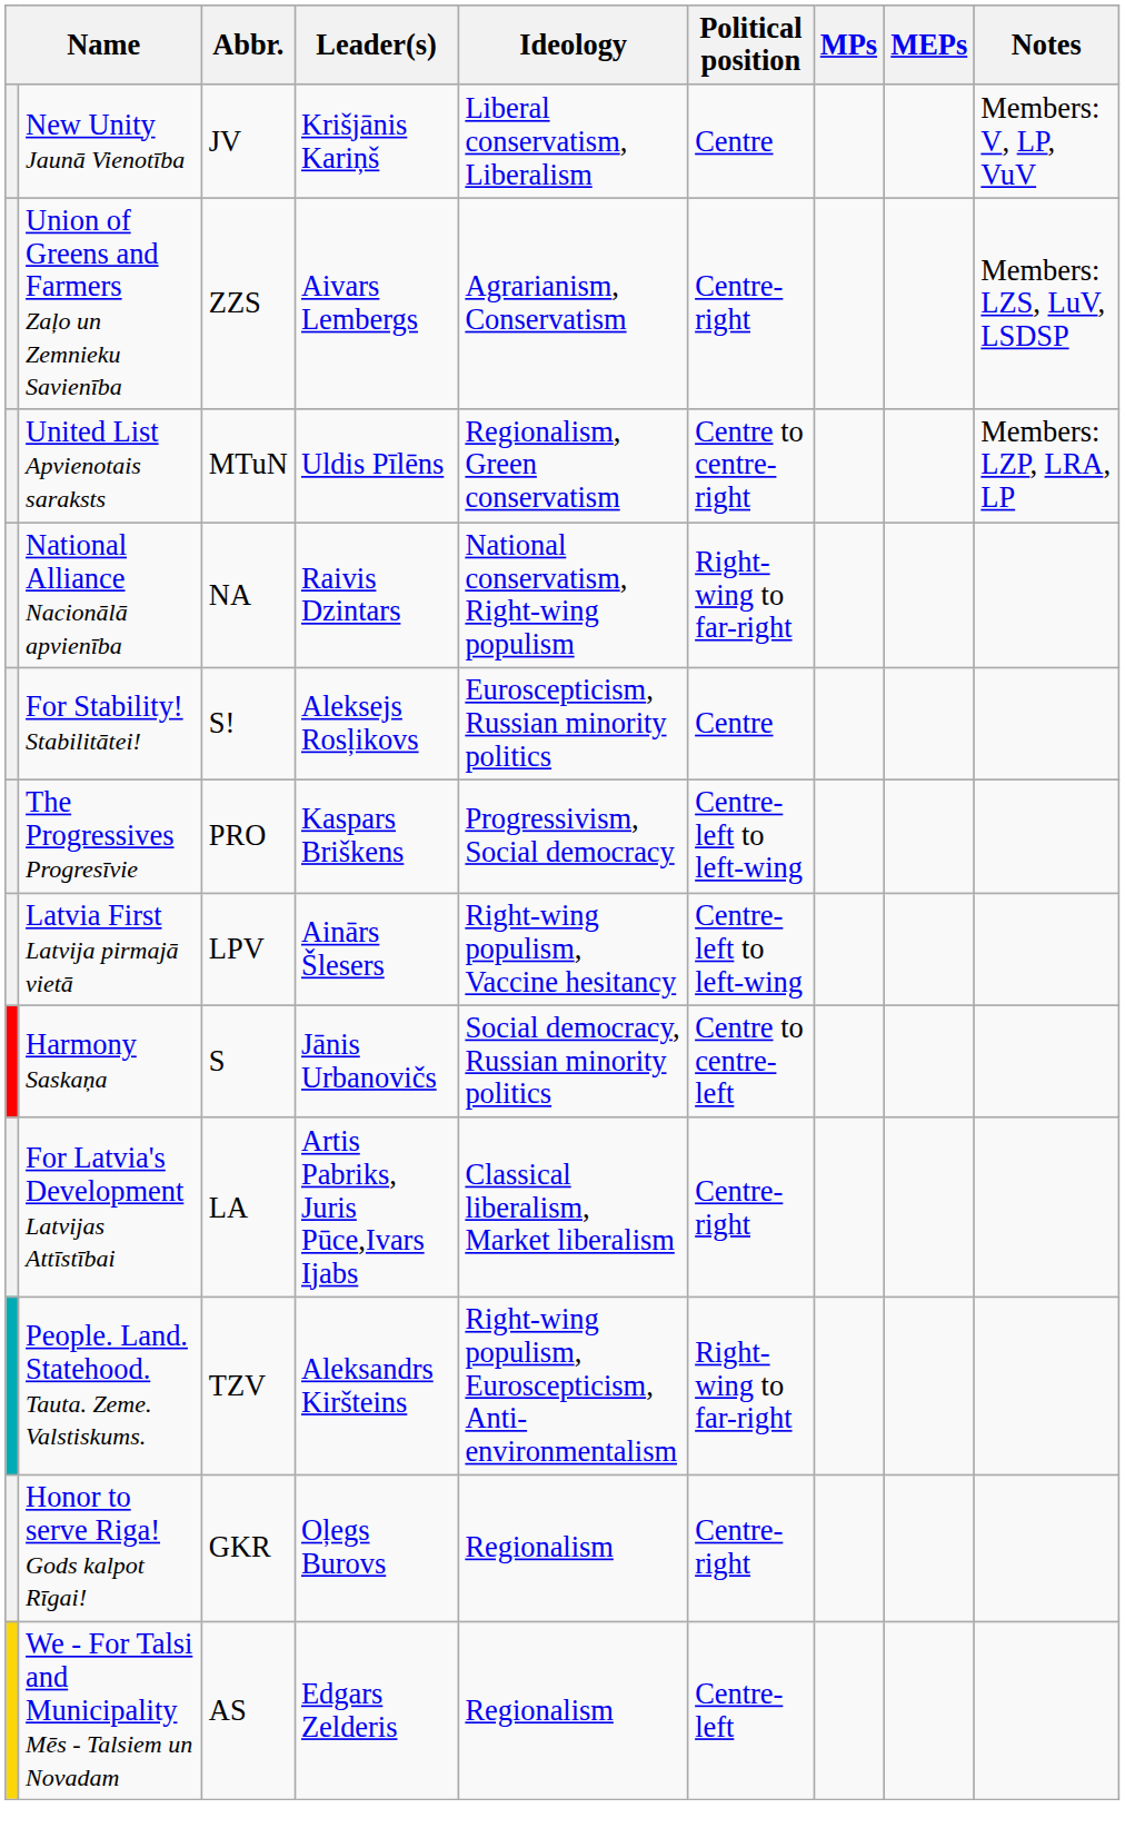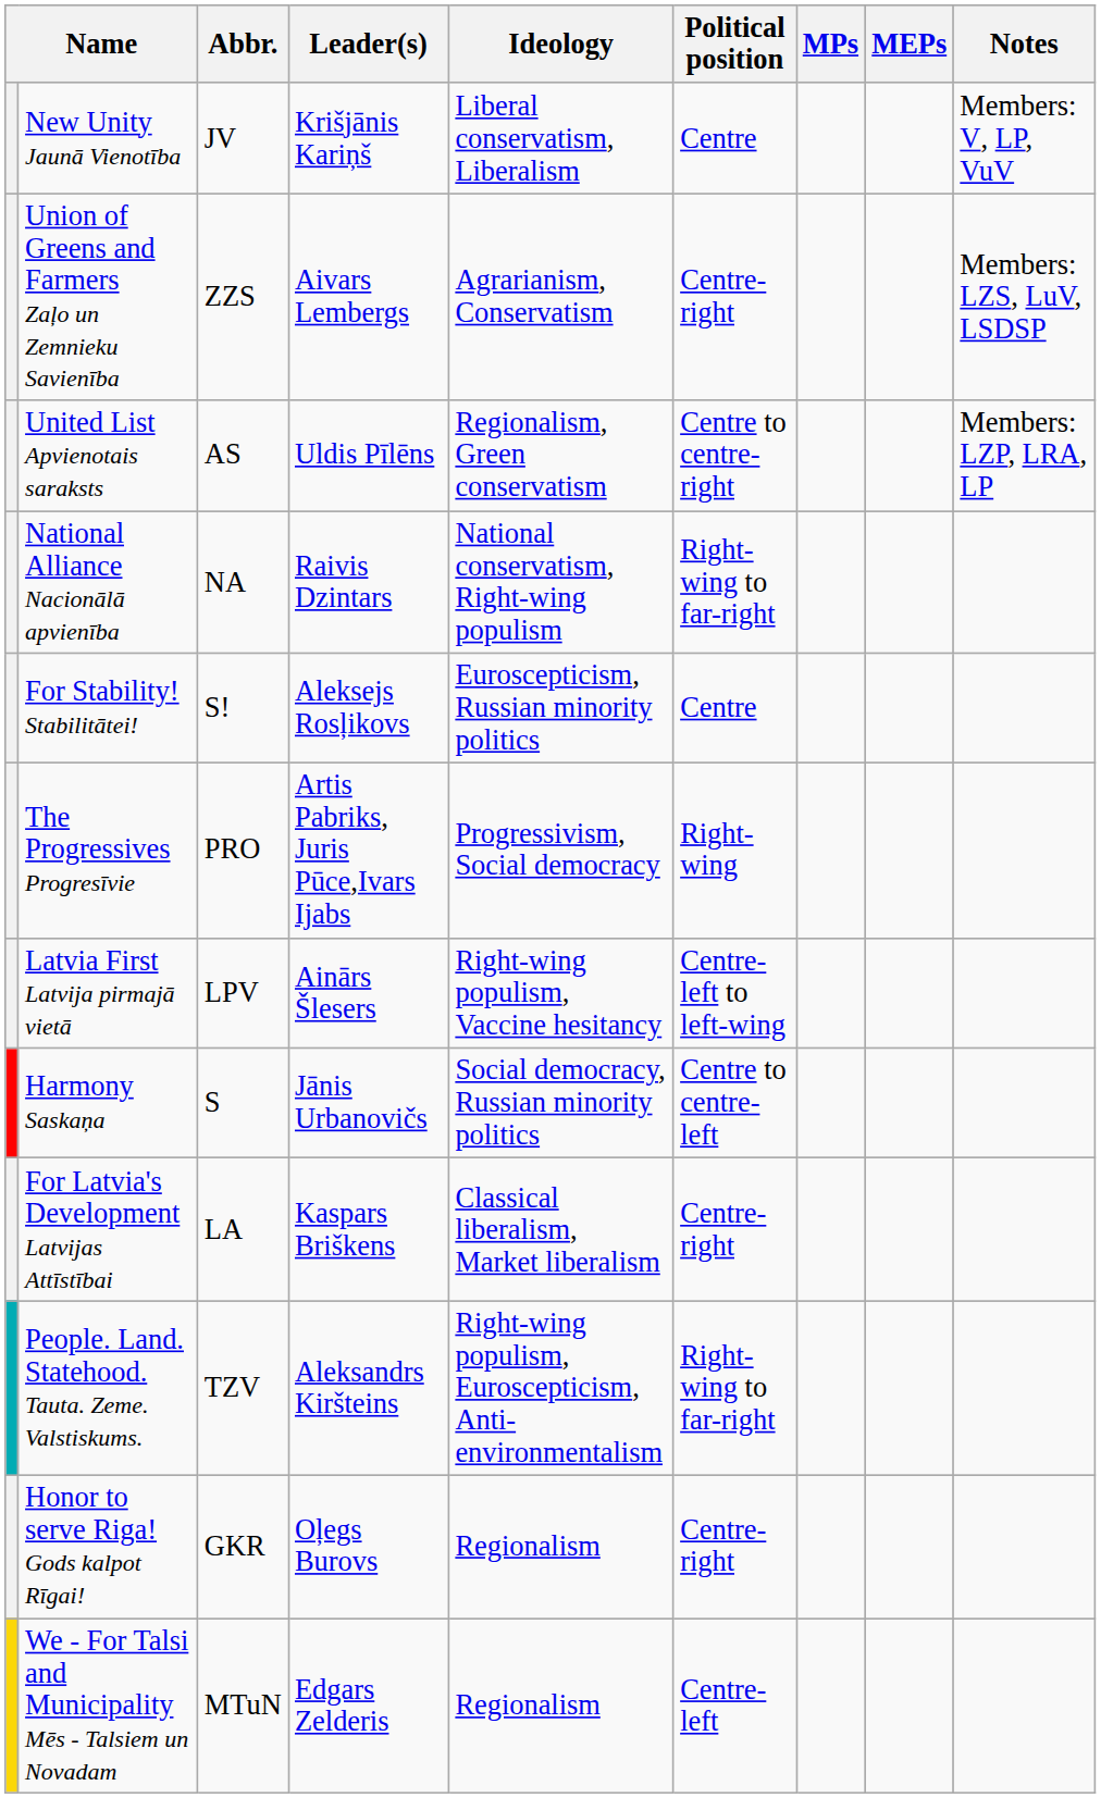United List Apvienotais saraksts | Abbr.: MTuN -> AS
The Progressives Progresīvie | Leader(s): Kaspars Briškens -> Artis Pabriks, Juris Pūce,Ivars Ijabs
The Progressives Progresīvie | Political position: Centre-left to left-wing -> Right-wing
For Latvia's Development Latvijas Attīstībai | Leader(s): Artis Pabriks, Juris Pūce,Ivars Ijabs -> Kaspars Briškens
We - For Talsi and Municipality Mēs - Talsiem un Novadam | Abbr.: AS -> MTuN
